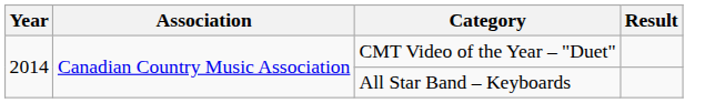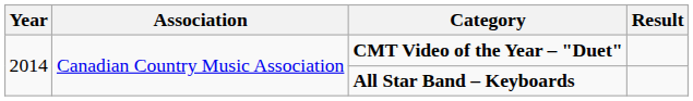CMT Video of the Year – "Duet" | Category: normal -> bold
All Star Band – Keyboards | Category: normal -> bold
